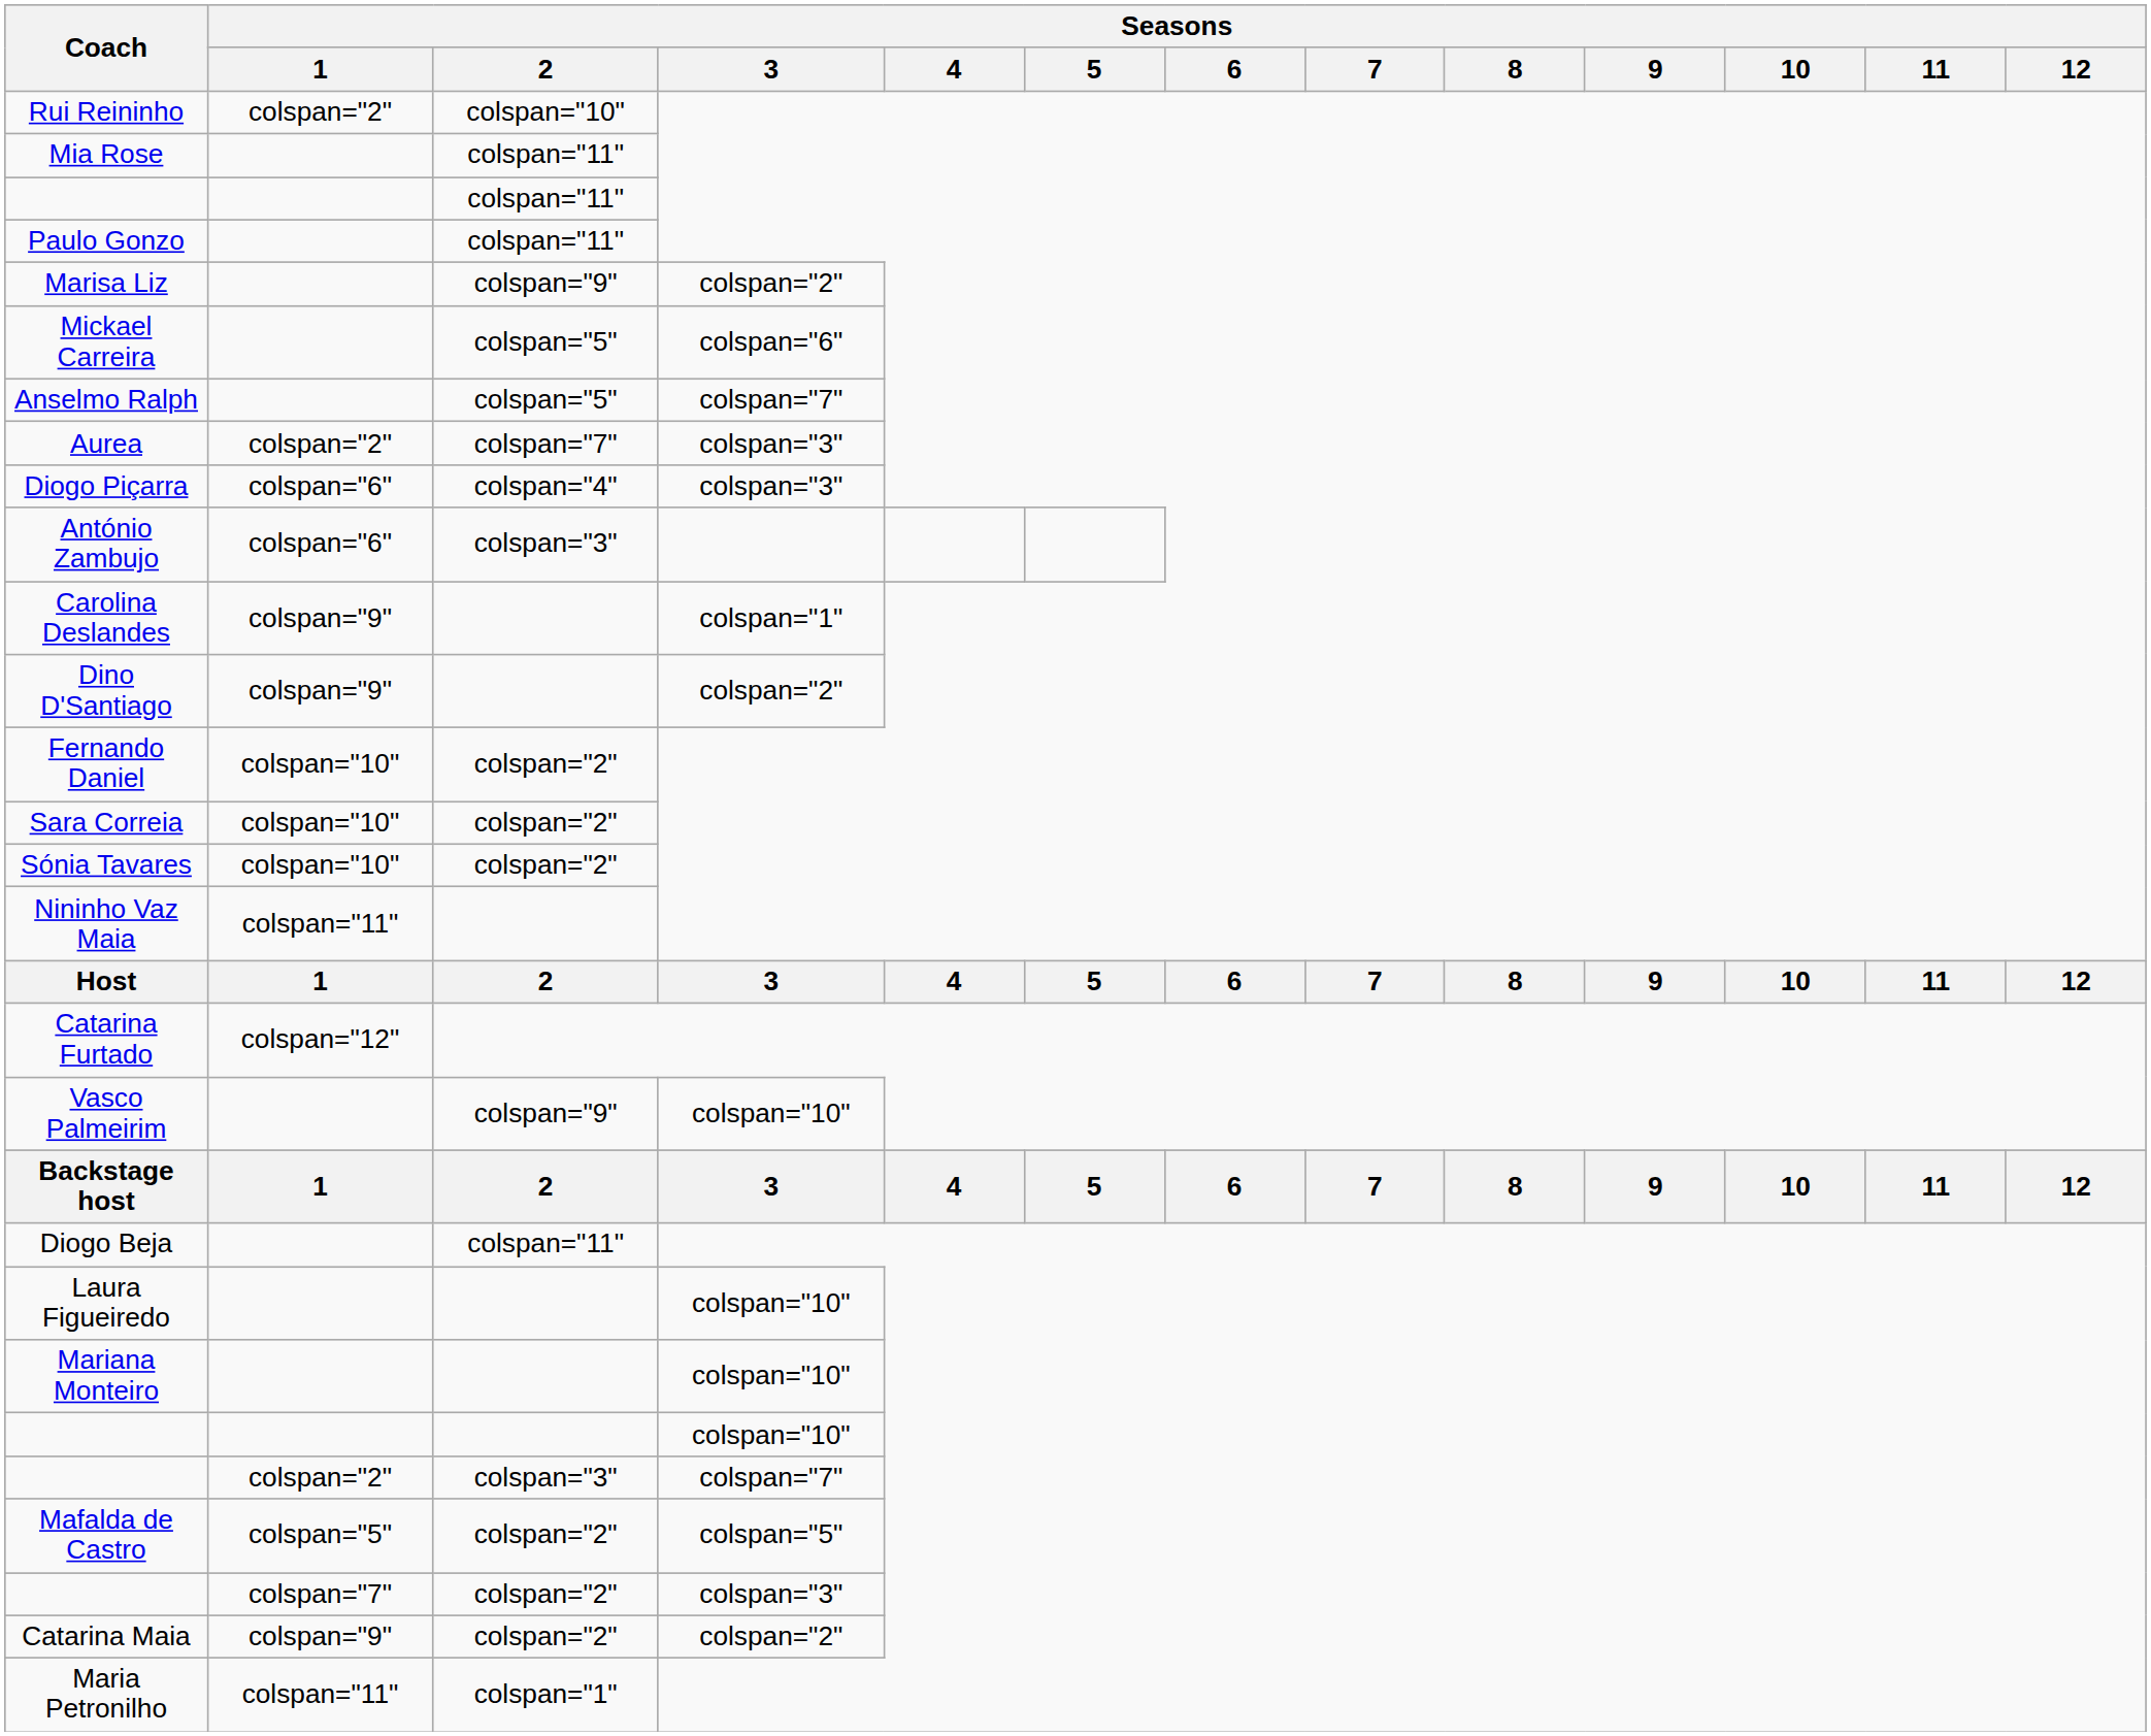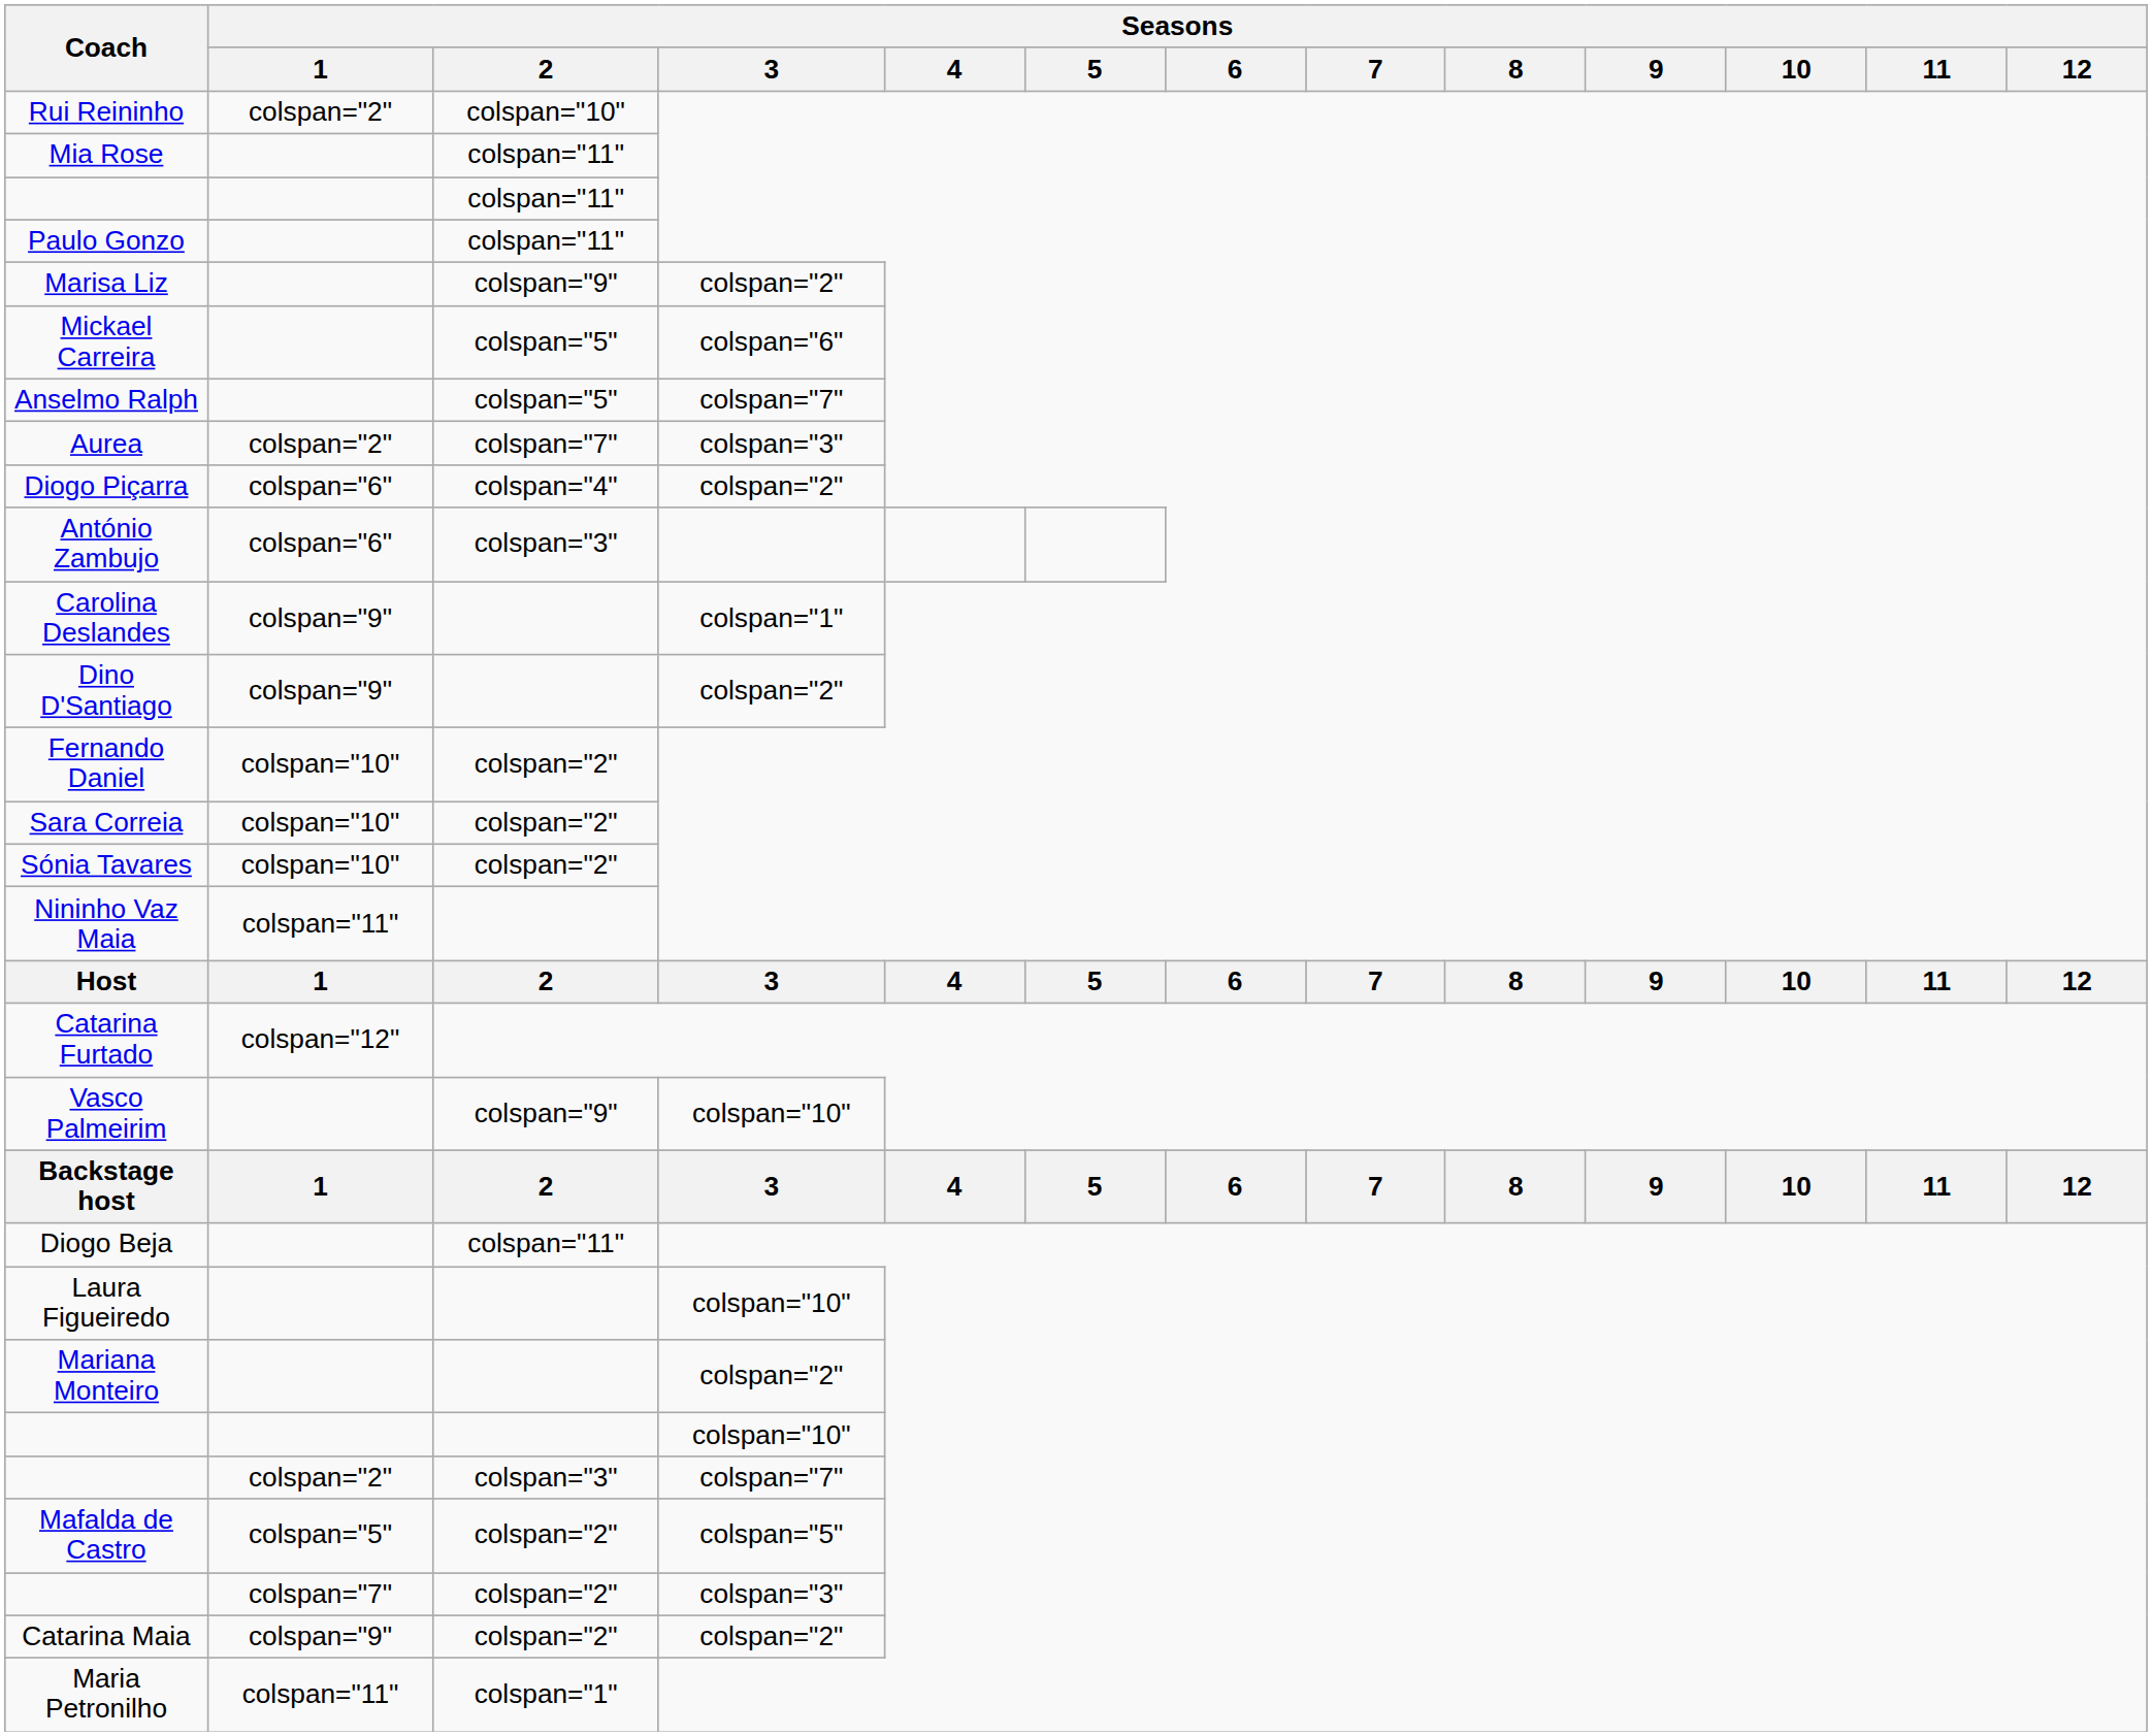Diogo Piçarra | Seasons / 3: colspan="3" -> colspan="2"
Mariana Monteiro | Seasons / 3: colspan="10" -> colspan="2"
